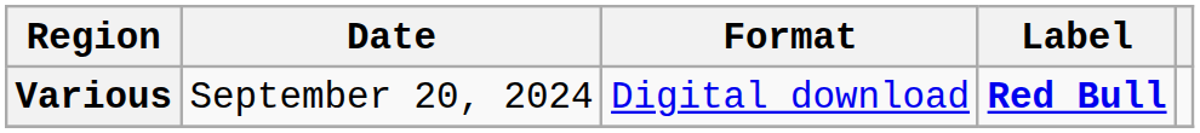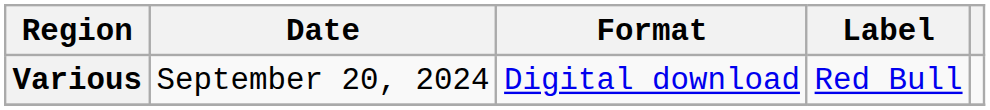Various | Label: bold -> normal
